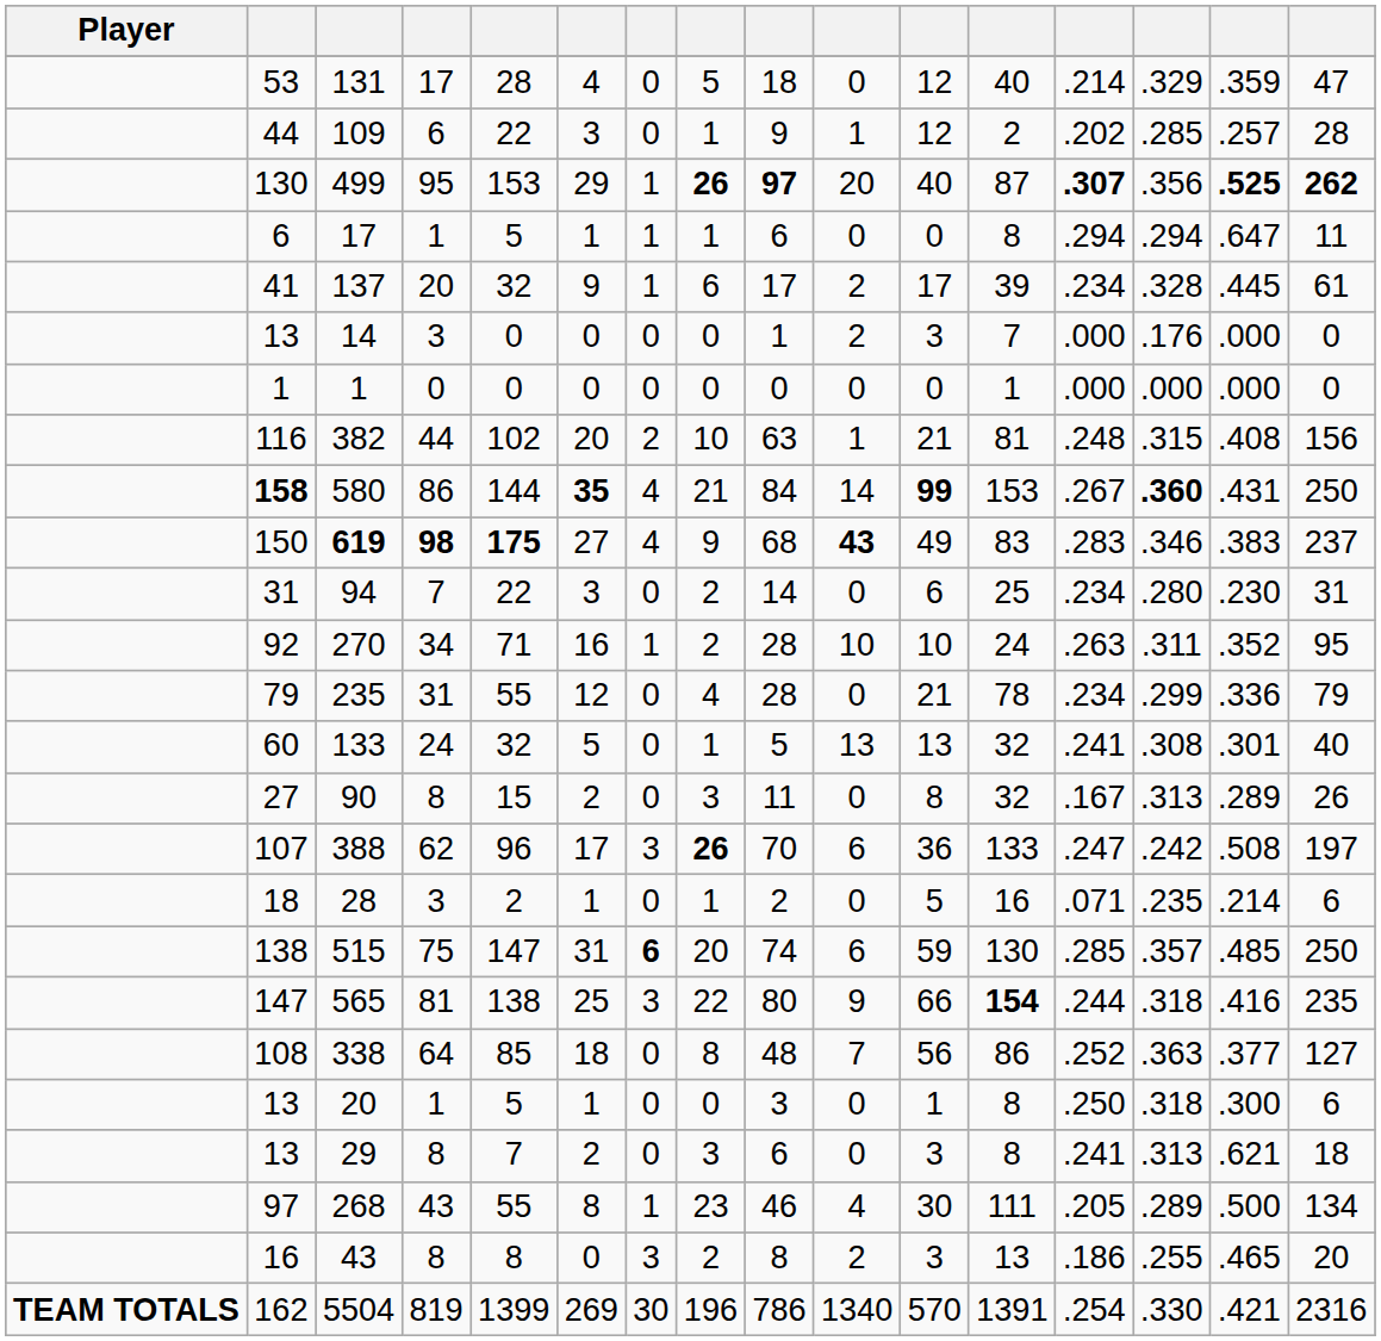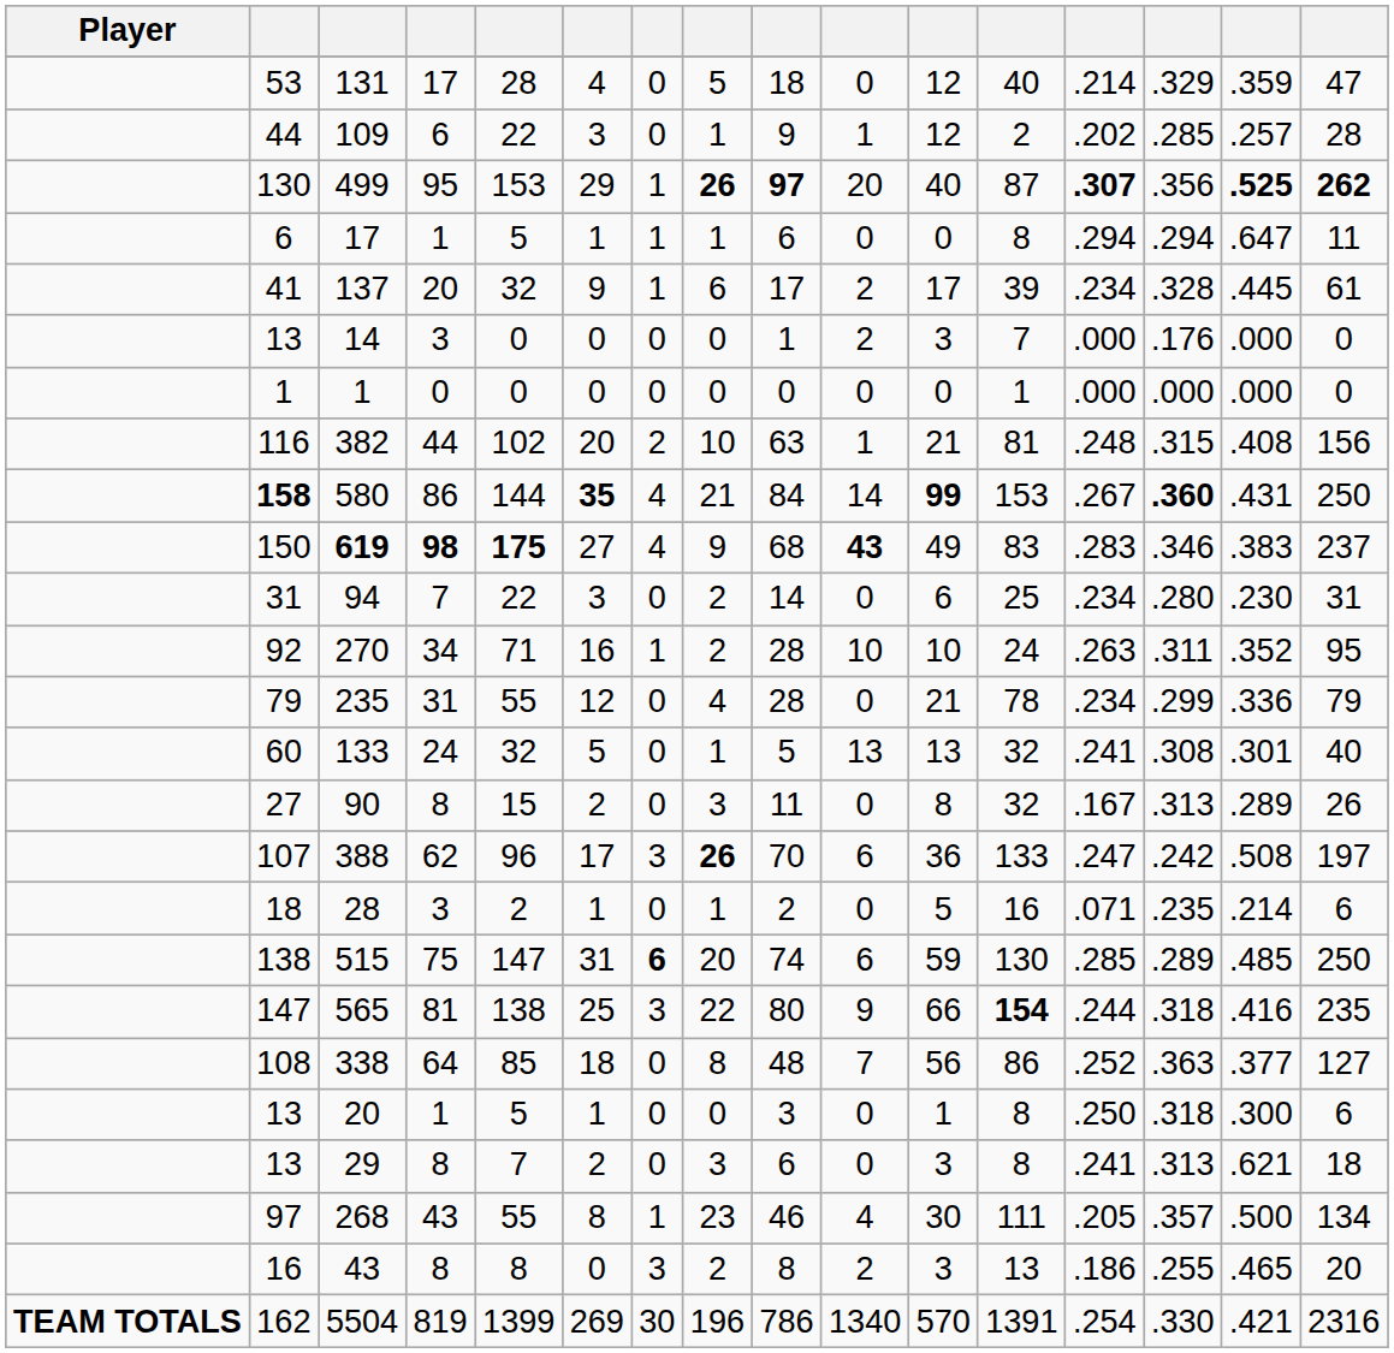515 | column 14: .357 -> .289
268 | column 14: .289 -> .357
